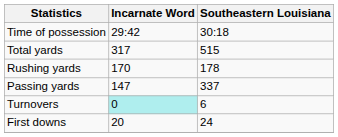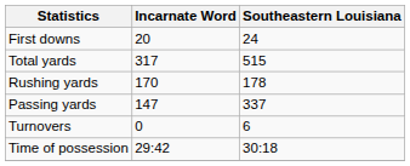rows swapped: First downs <-> Time of possession
Turnovers | Incarnate Word: paleturquoise background -> no background
